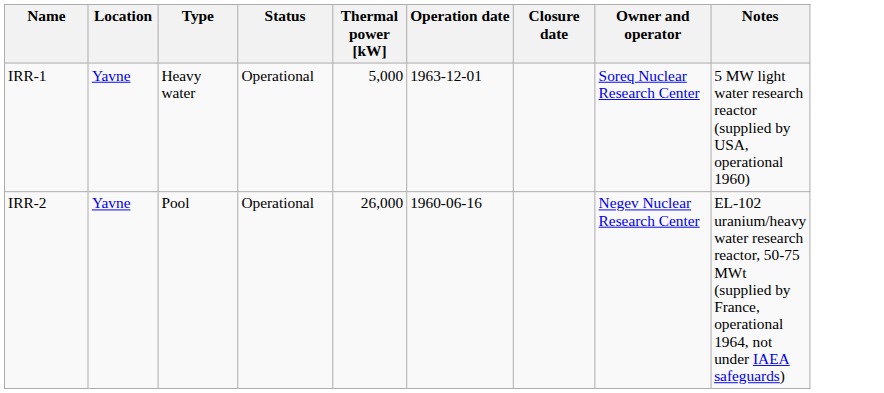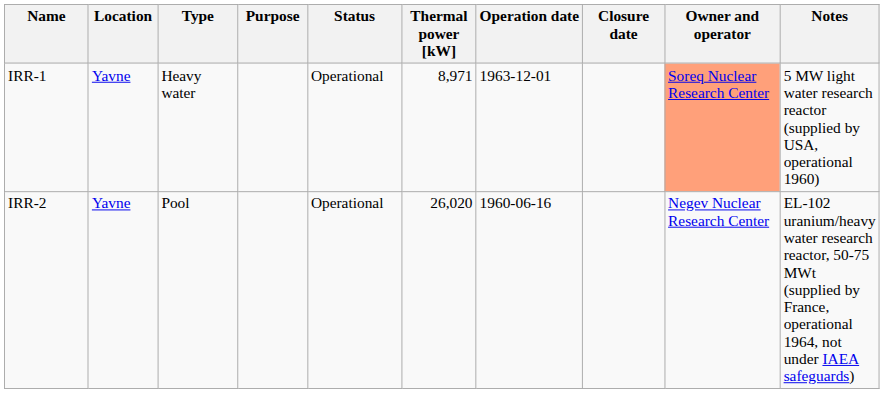+ column: Purpose
IRR-1 | Thermal power [kW]: 5,000 -> 8,971
IRR-1 | Owner and operator: no background -> lightsalmon background
IRR-2 | Thermal power [kW]: 26,000 -> 26,020
